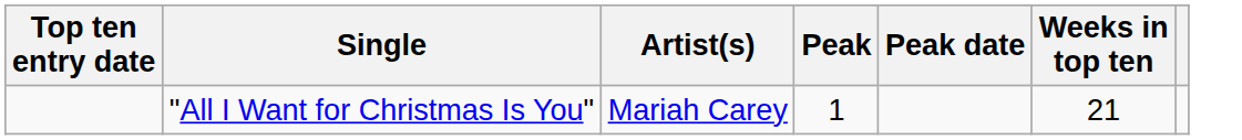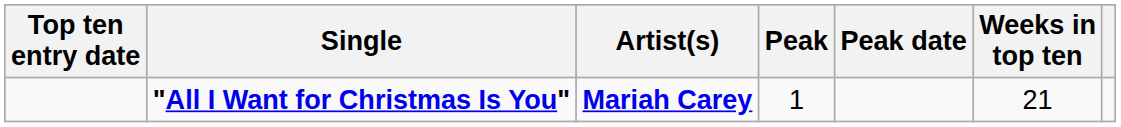row 2 | Single: normal -> bold
row 2 | Artist(s): normal -> bold
